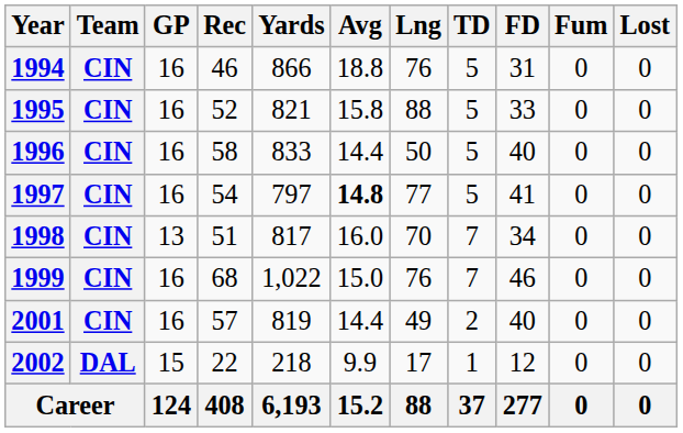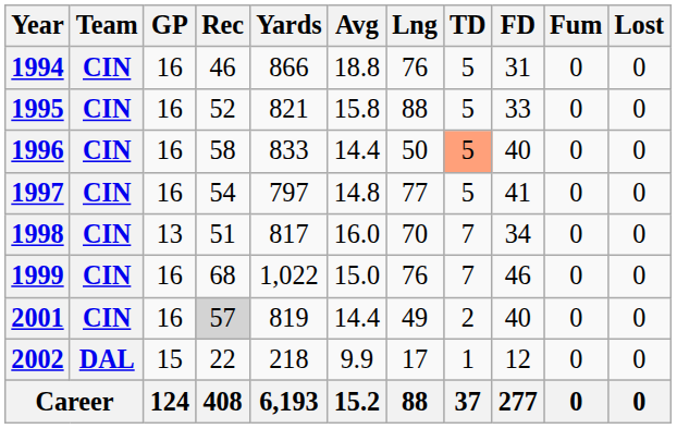1996 | TD: no background -> lightsalmon background
1997 | Avg: bold -> normal
2001 | Rec: no background -> lightgrey background
